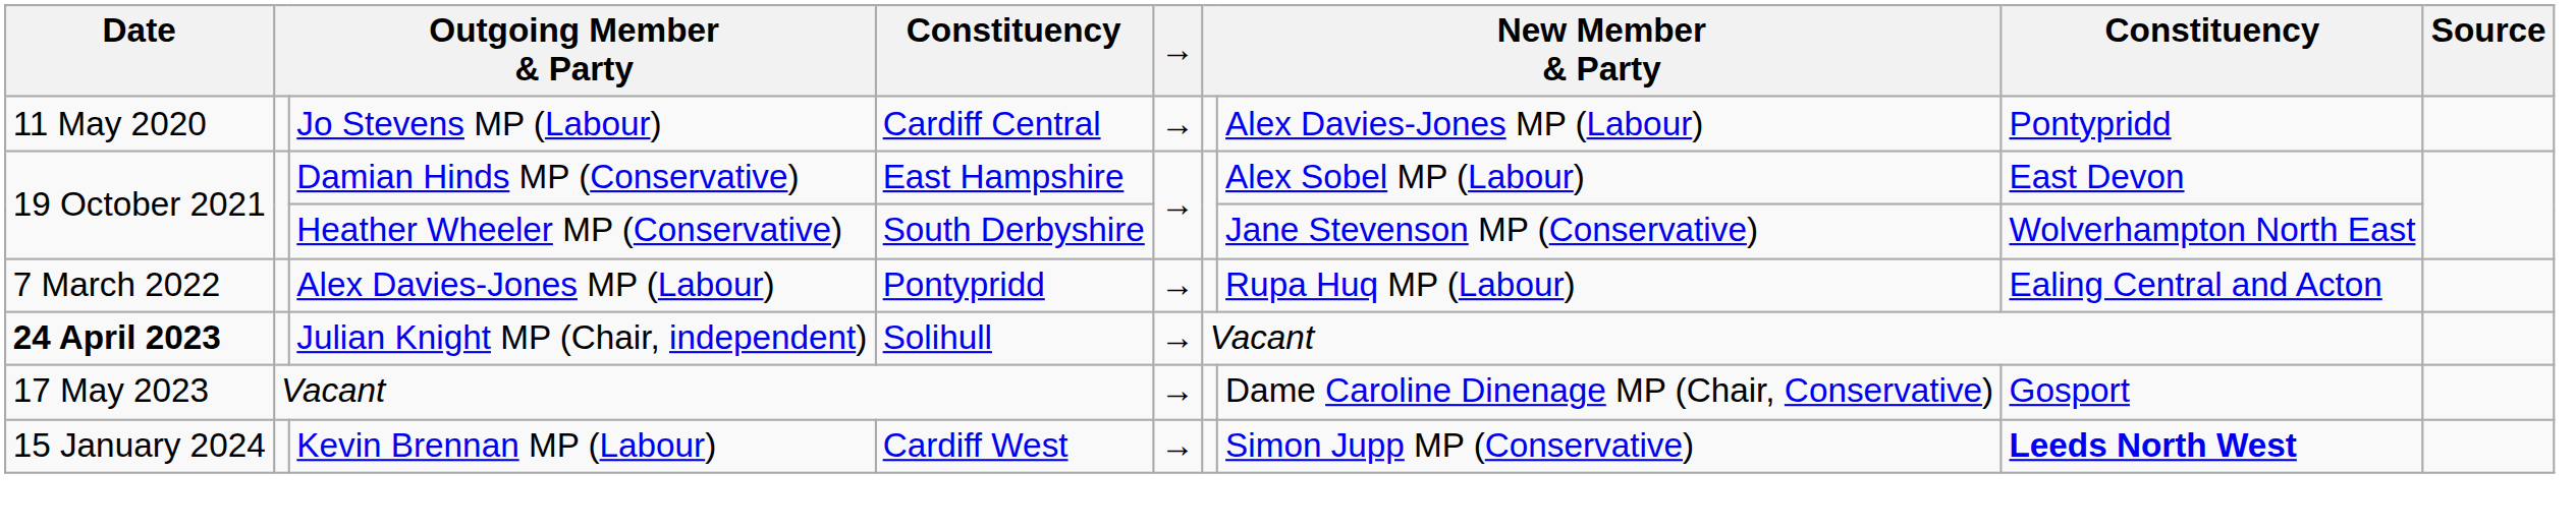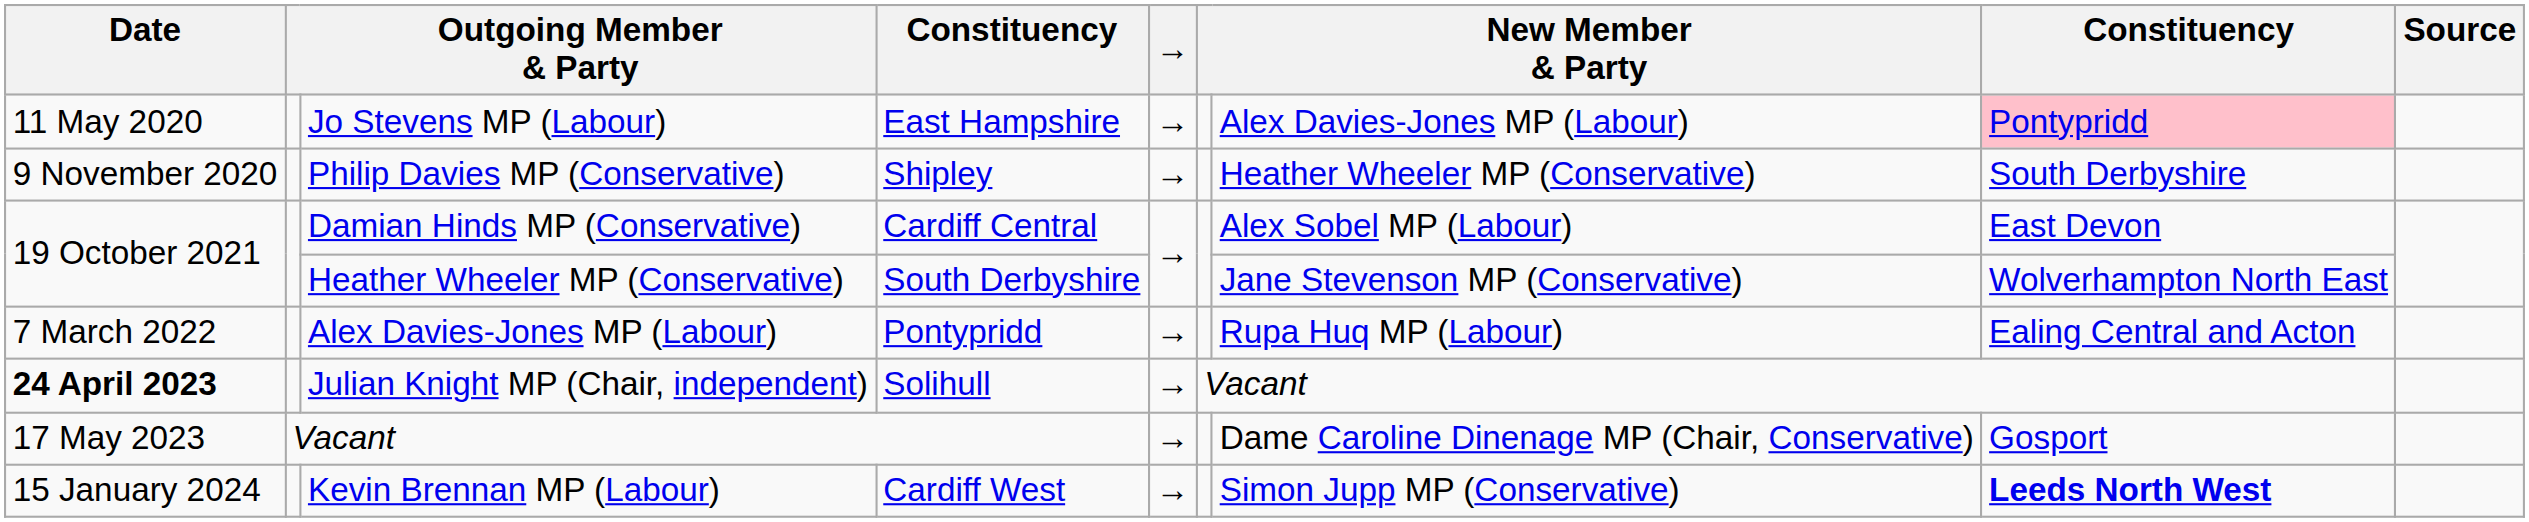Jo Stevens MP (Labour) | column 4: Cardiff Central -> East Hampshire
Jo Stevens MP (Labour) | column 8: no background -> pink background
+ row: 9 November 2020 | Philip Davies MP (Conservative) | Shipley | → | Heather Wheeler MP (Conservative) | South Derbyshire
Damian Hinds MP (Conservative) | column 4: East Hampshire -> Cardiff Central
